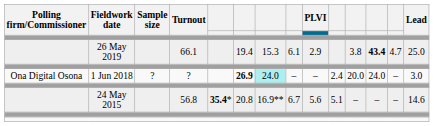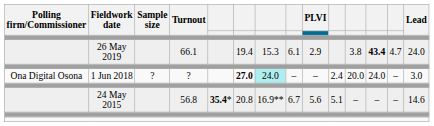26 May 2019 | Lead: 25.0 -> 24.0
1 Jun 2018 | column 6: 26.9 -> 27.0
